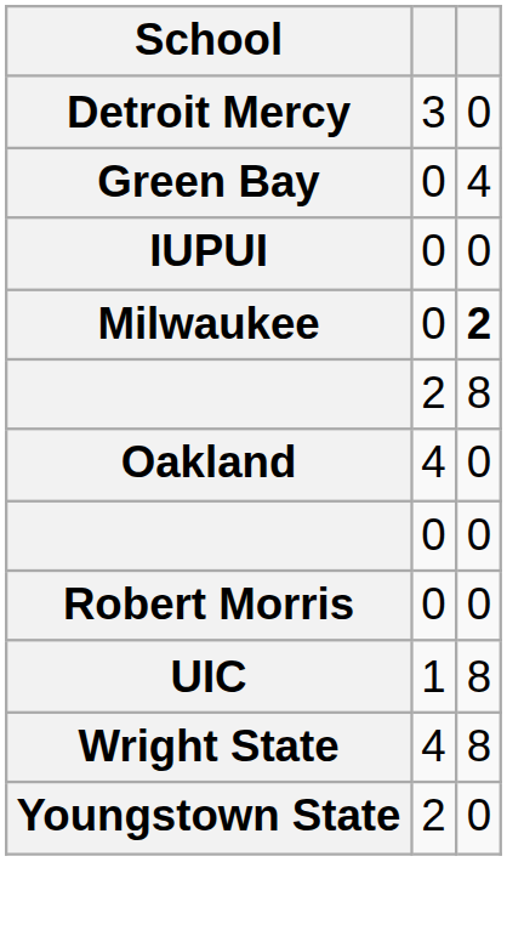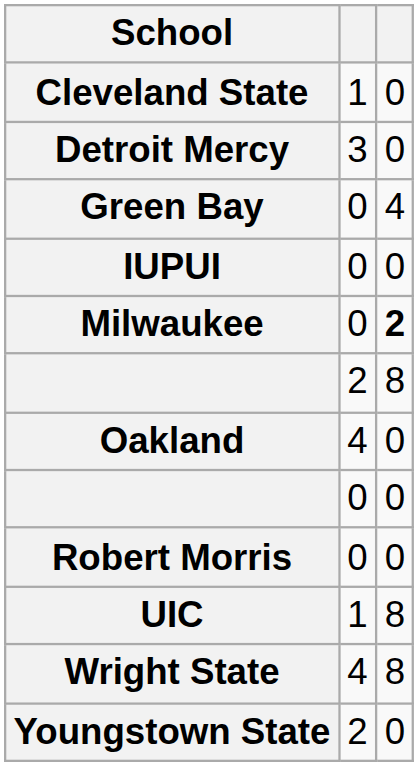+ row: Cleveland State | 1 | 0
